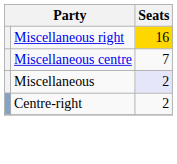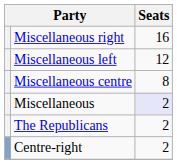Miscellaneous right | Seats: gold background -> no background
+ row: Miscellaneous left | 12
Miscellaneous centre | Seats: 7 -> 8
+ row: The Republicans | 2
